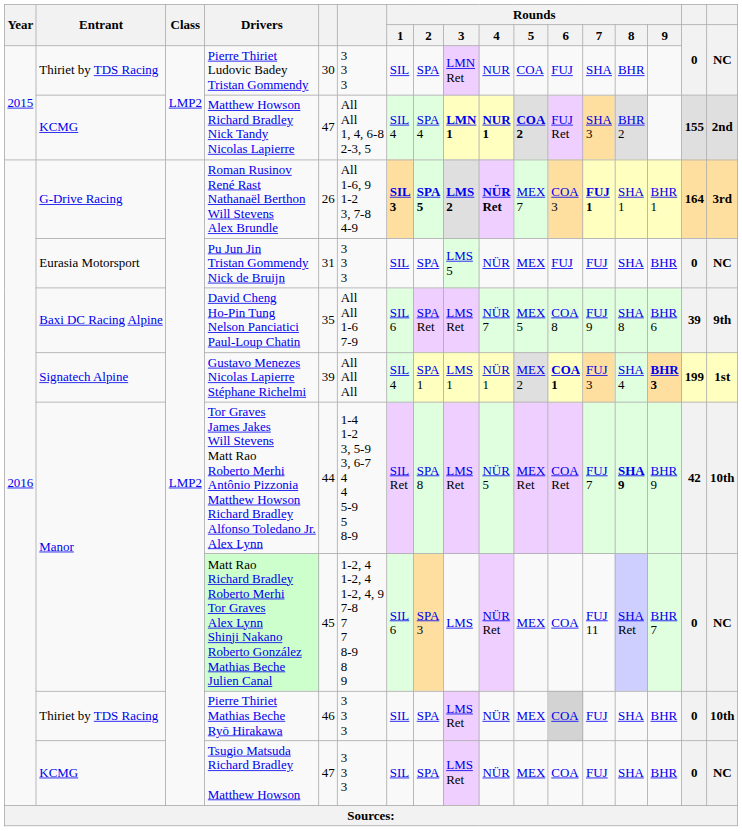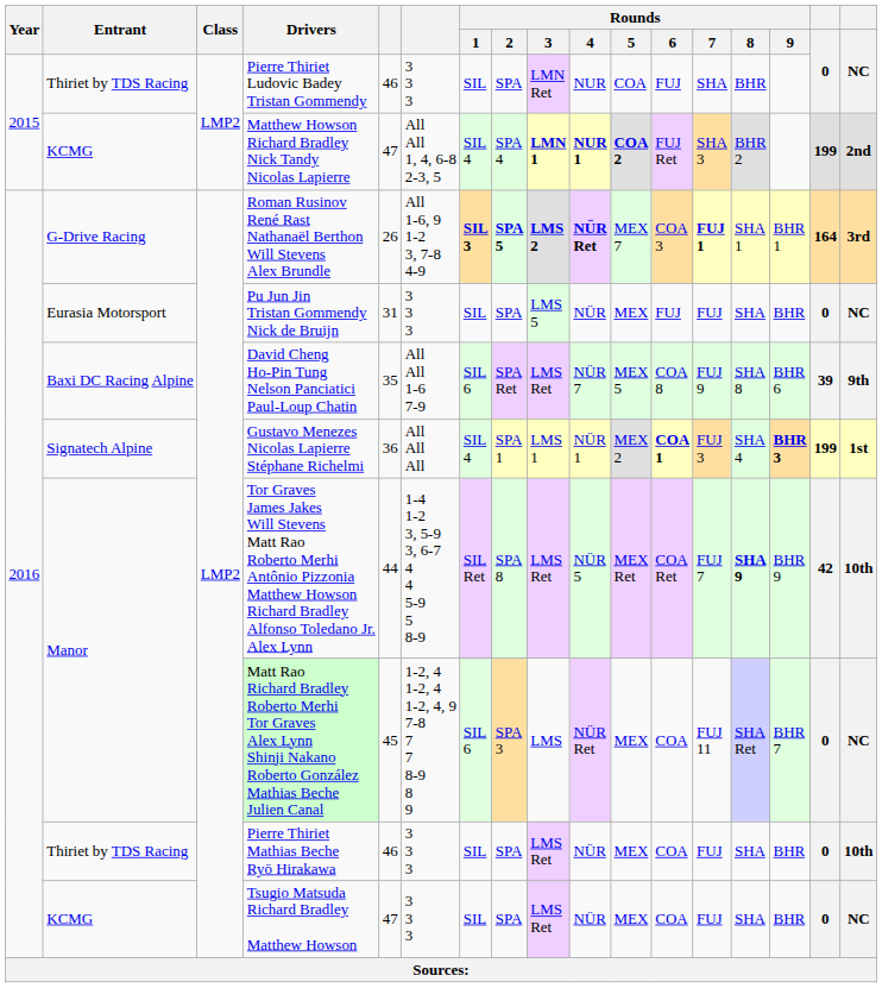Pierre Thiriet Ludovic Badey Tristan Gommendy | column 5: 30 -> 46
Matthew Howson Richard Bradley Nick Tandy Nicolas Lapierre | 0: 155 -> 199
Gustavo Menezes Nicolas Lapierre Stéphane Richelmi | column 5: 39 -> 36
Pierre Thiriet Mathias Beche Ryō Hirakawa | Rounds / 6: lightgrey background -> no background
